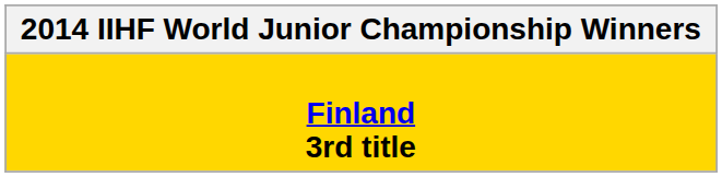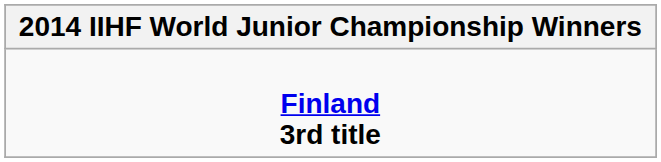row 2 | column 1: gold background -> no background
